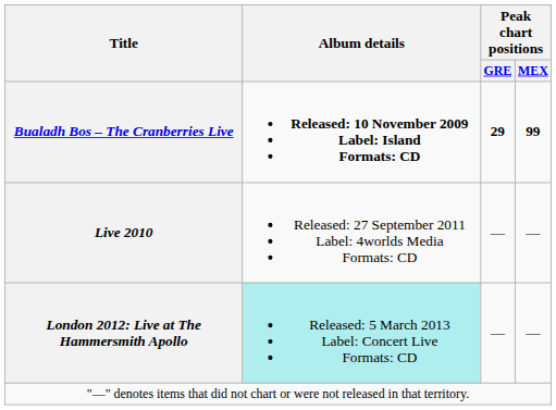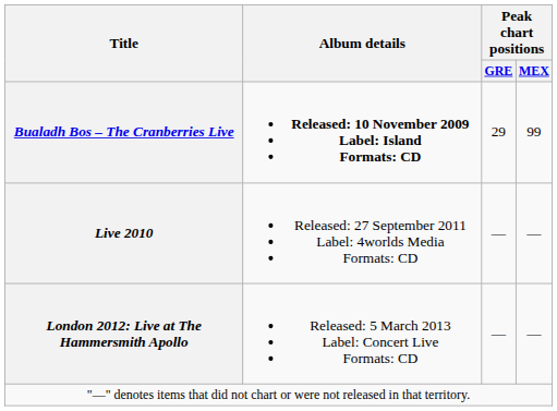Bualadh Bos – The Cranberries Live | Peak chart positions / GRE: bold -> normal
Bualadh Bos – The Cranberries Live | Peak chart positions / MEX: bold -> normal
London 2012: Live at The Hammersmith Apollo | Album details: paleturquoise background -> no background
